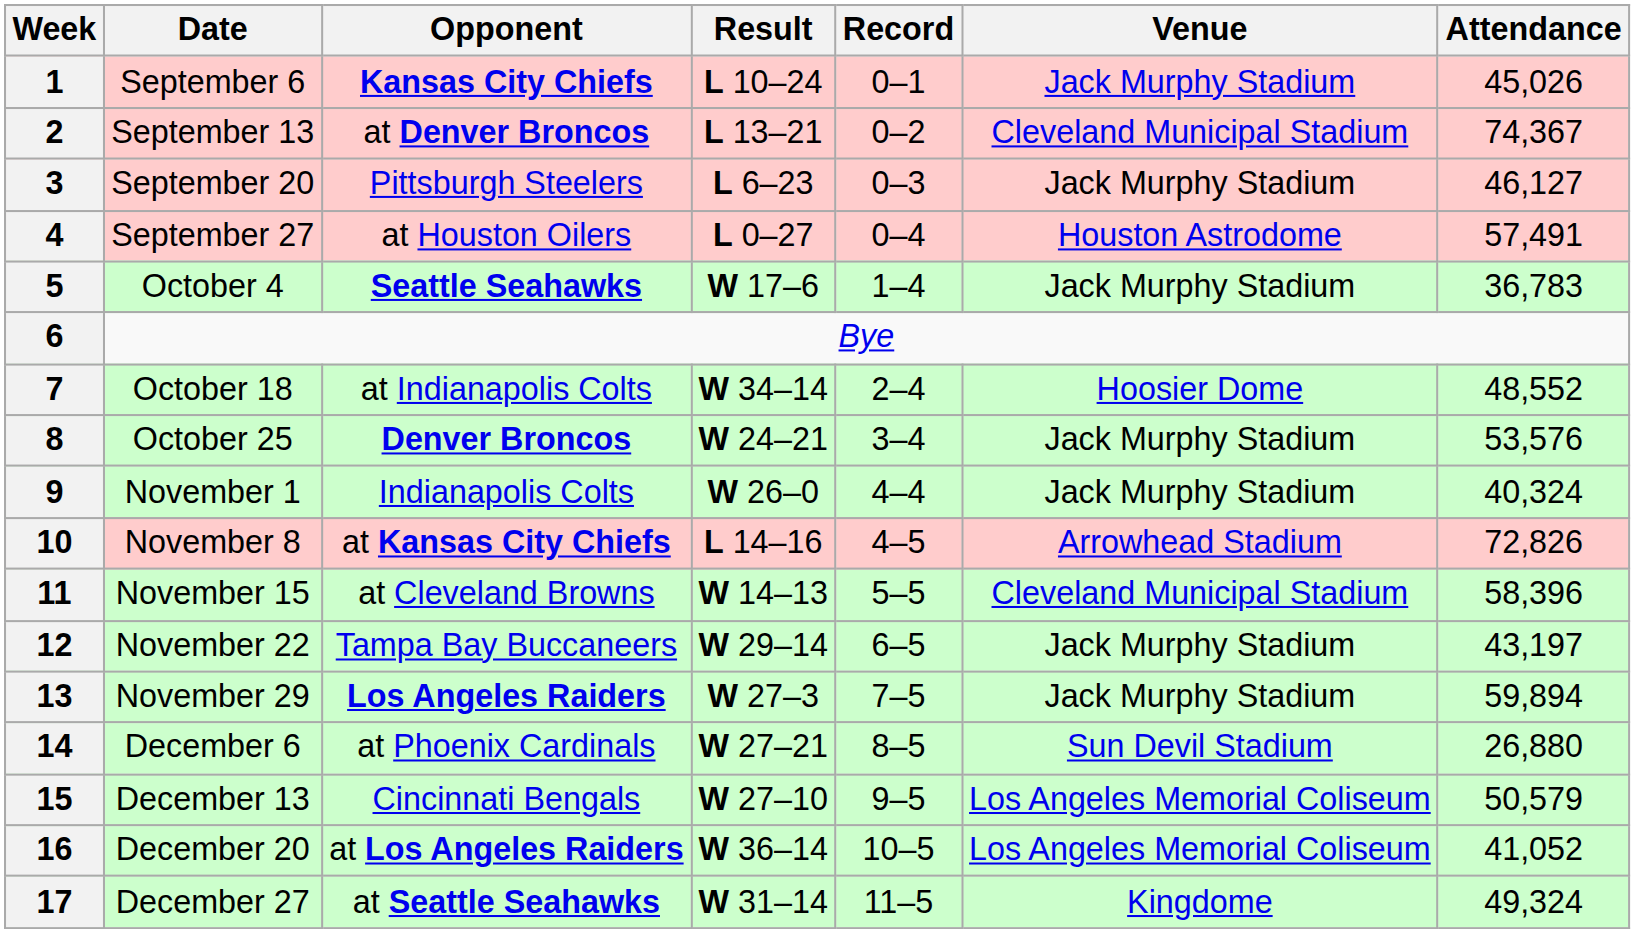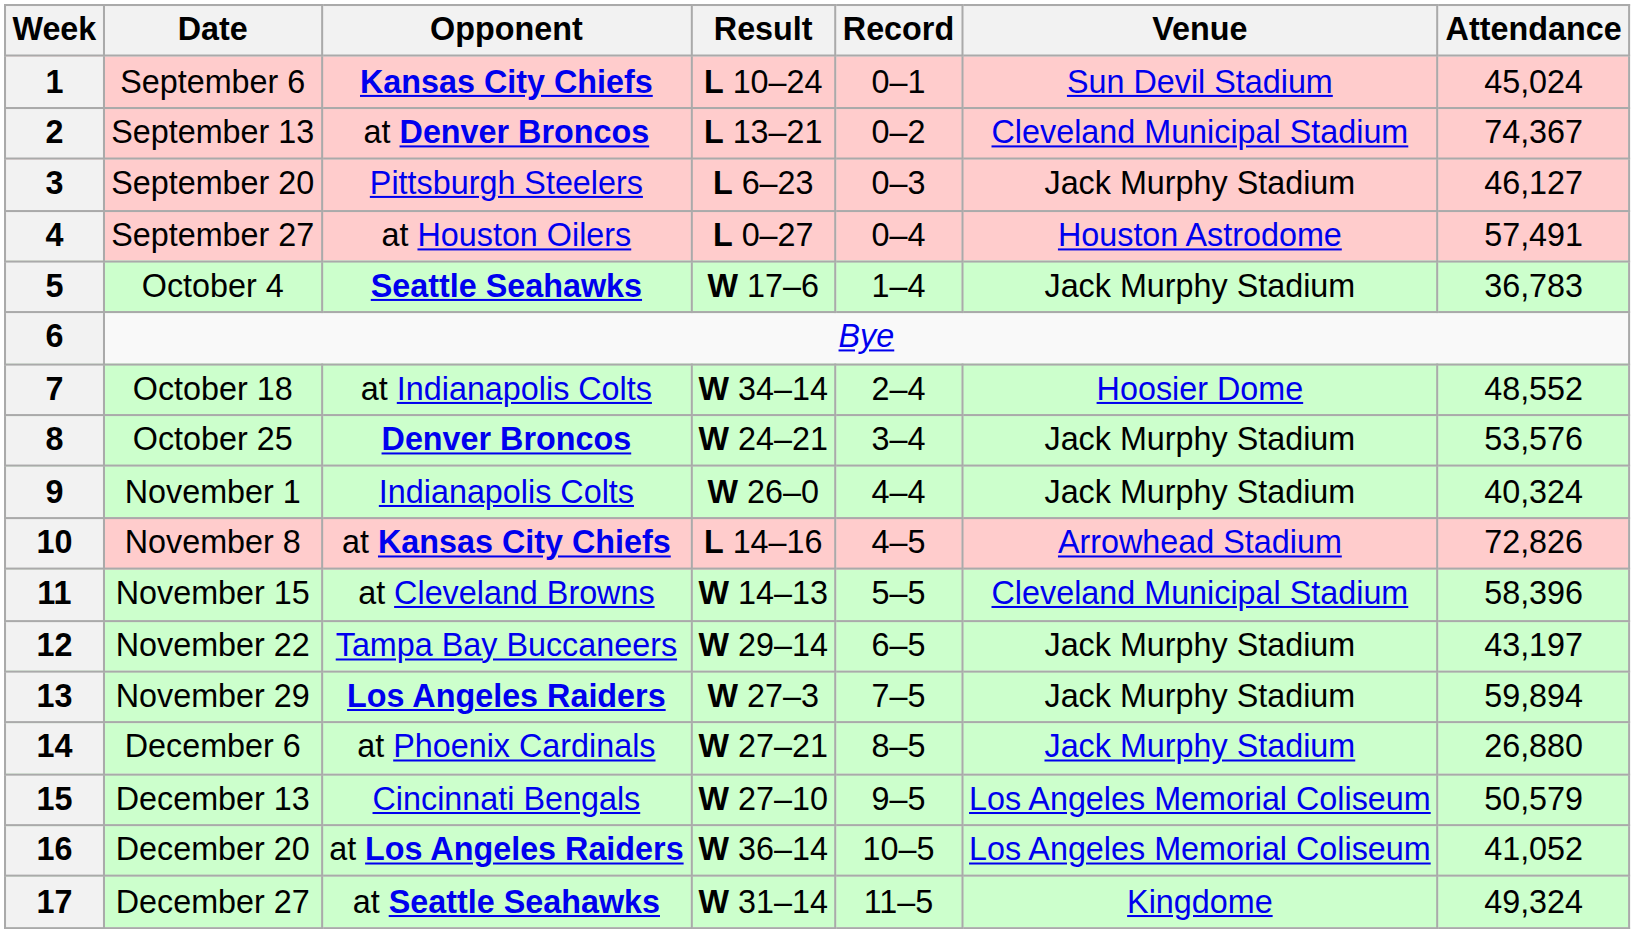1 | Venue: Jack Murphy Stadium -> Sun Devil Stadium
1 | Attendance: 45,026 -> 45,024
14 | Venue: Sun Devil Stadium -> Jack Murphy Stadium
